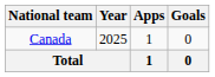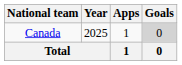Canada | Goals: no background -> lightgrey background
